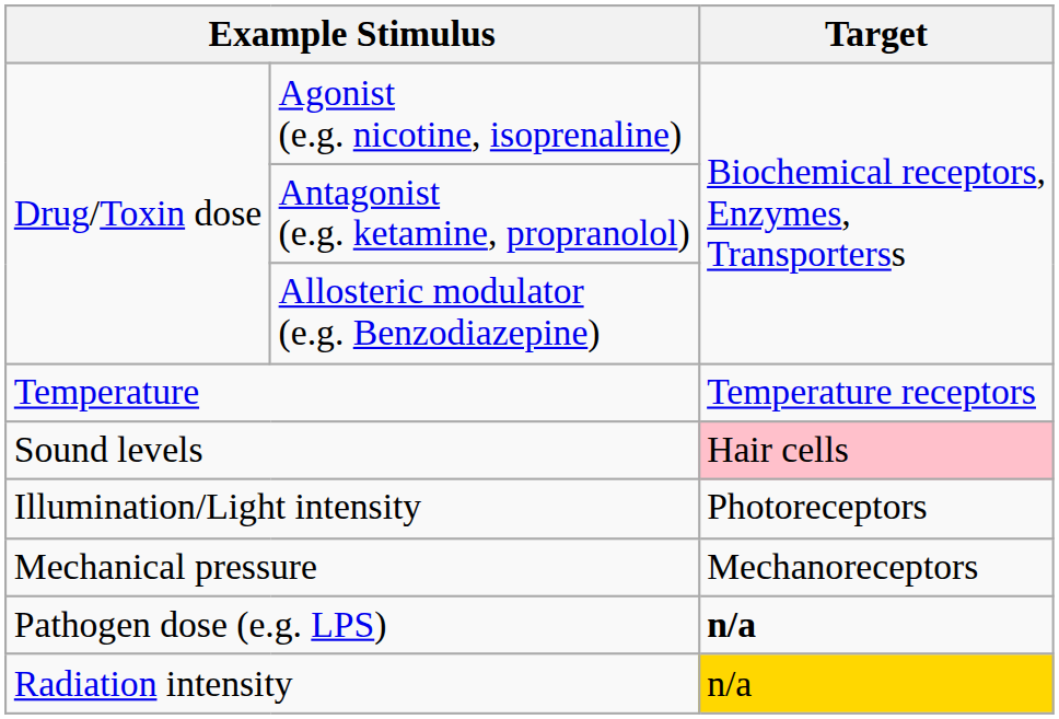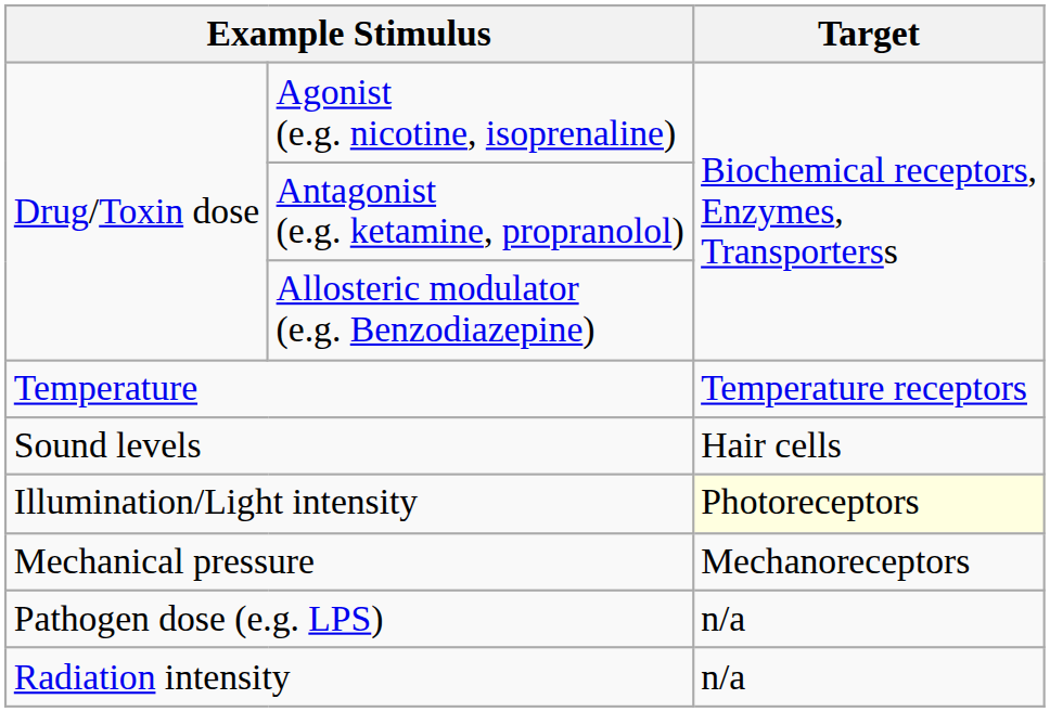Sound levels | Target: pink background -> no background
Illumination/Light intensity | Target: no background -> lightyellow background
Pathogen dose (e.g. LPS) | Target: bold -> normal
Radiation intensity | Target: gold background -> no background
